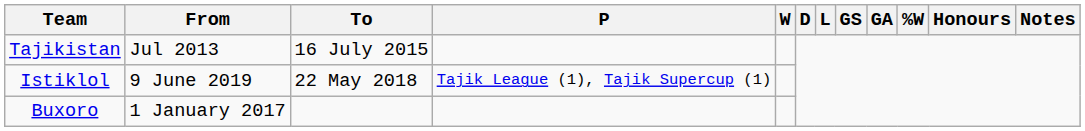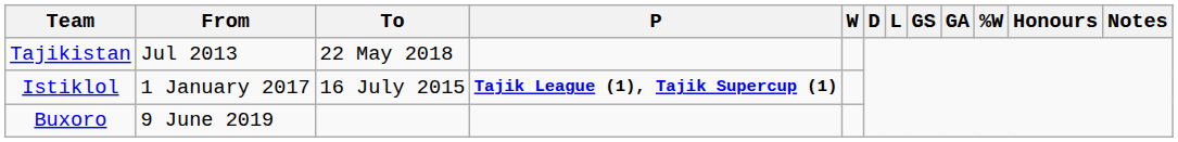Tajikistan | To: 16 July 2015 -> 22 May 2018
Istiklol | From: 9 June 2019 -> 1 January 2017
Istiklol | To: 22 May 2018 -> 16 July 2015
Istiklol | P: normal -> bold
Buxoro | From: 1 January 2017 -> 9 June 2019
